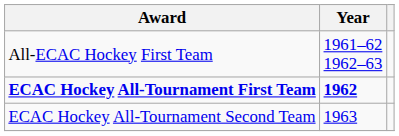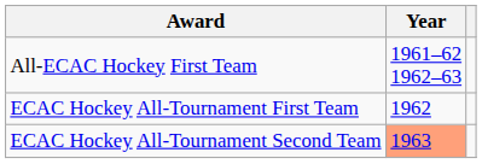row 3 | Award: bold -> normal
row 3 | Year: bold -> normal
row 4 | Year: no background -> lightsalmon background
